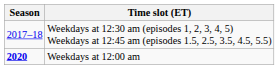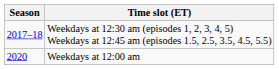Weekdays at 12:00 am | Season: bold -> normal
